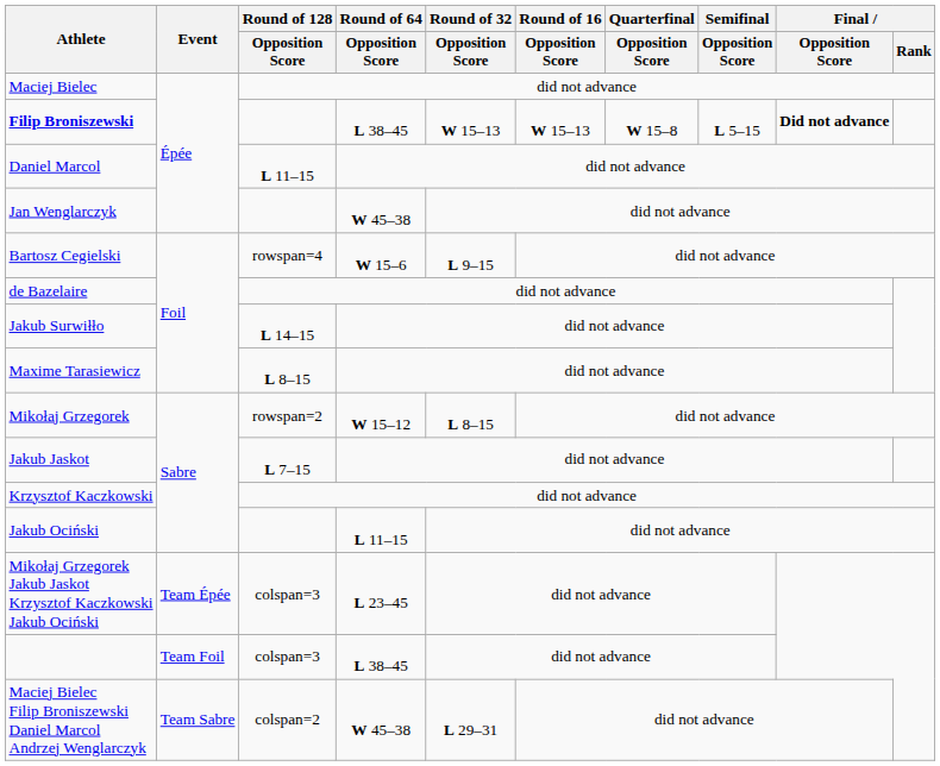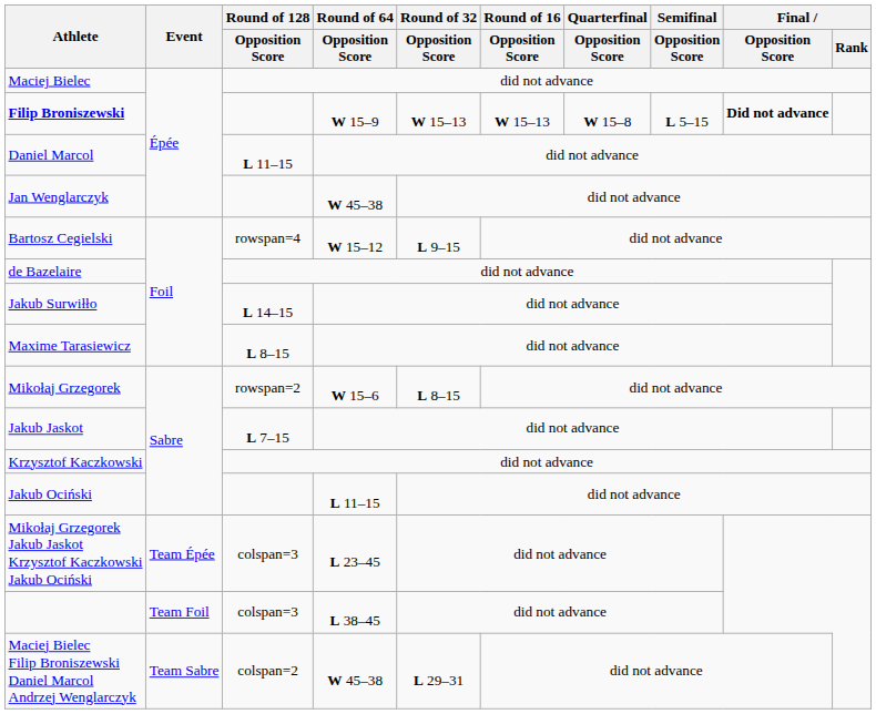Filip Broniszewski | Round of 64 / Opposition Score: L 38–45 -> W 15–9
Bartosz Cegielski | Round of 64 / Opposition Score: W 15–6 -> W 15–12
Mikołaj Grzegorek | Round of 64 / Opposition Score: W 15–12 -> W 15–6
